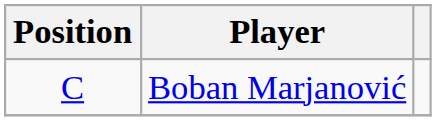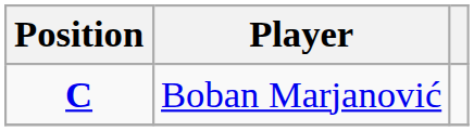Boban Marjanović | Position: normal -> bold
